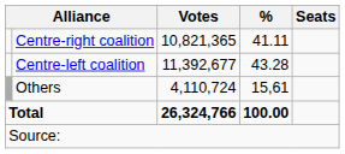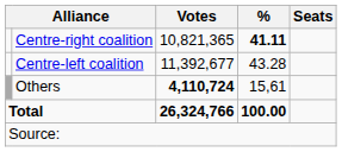Centre-right coalition | %: normal -> bold
Others | Votes: normal -> bold
